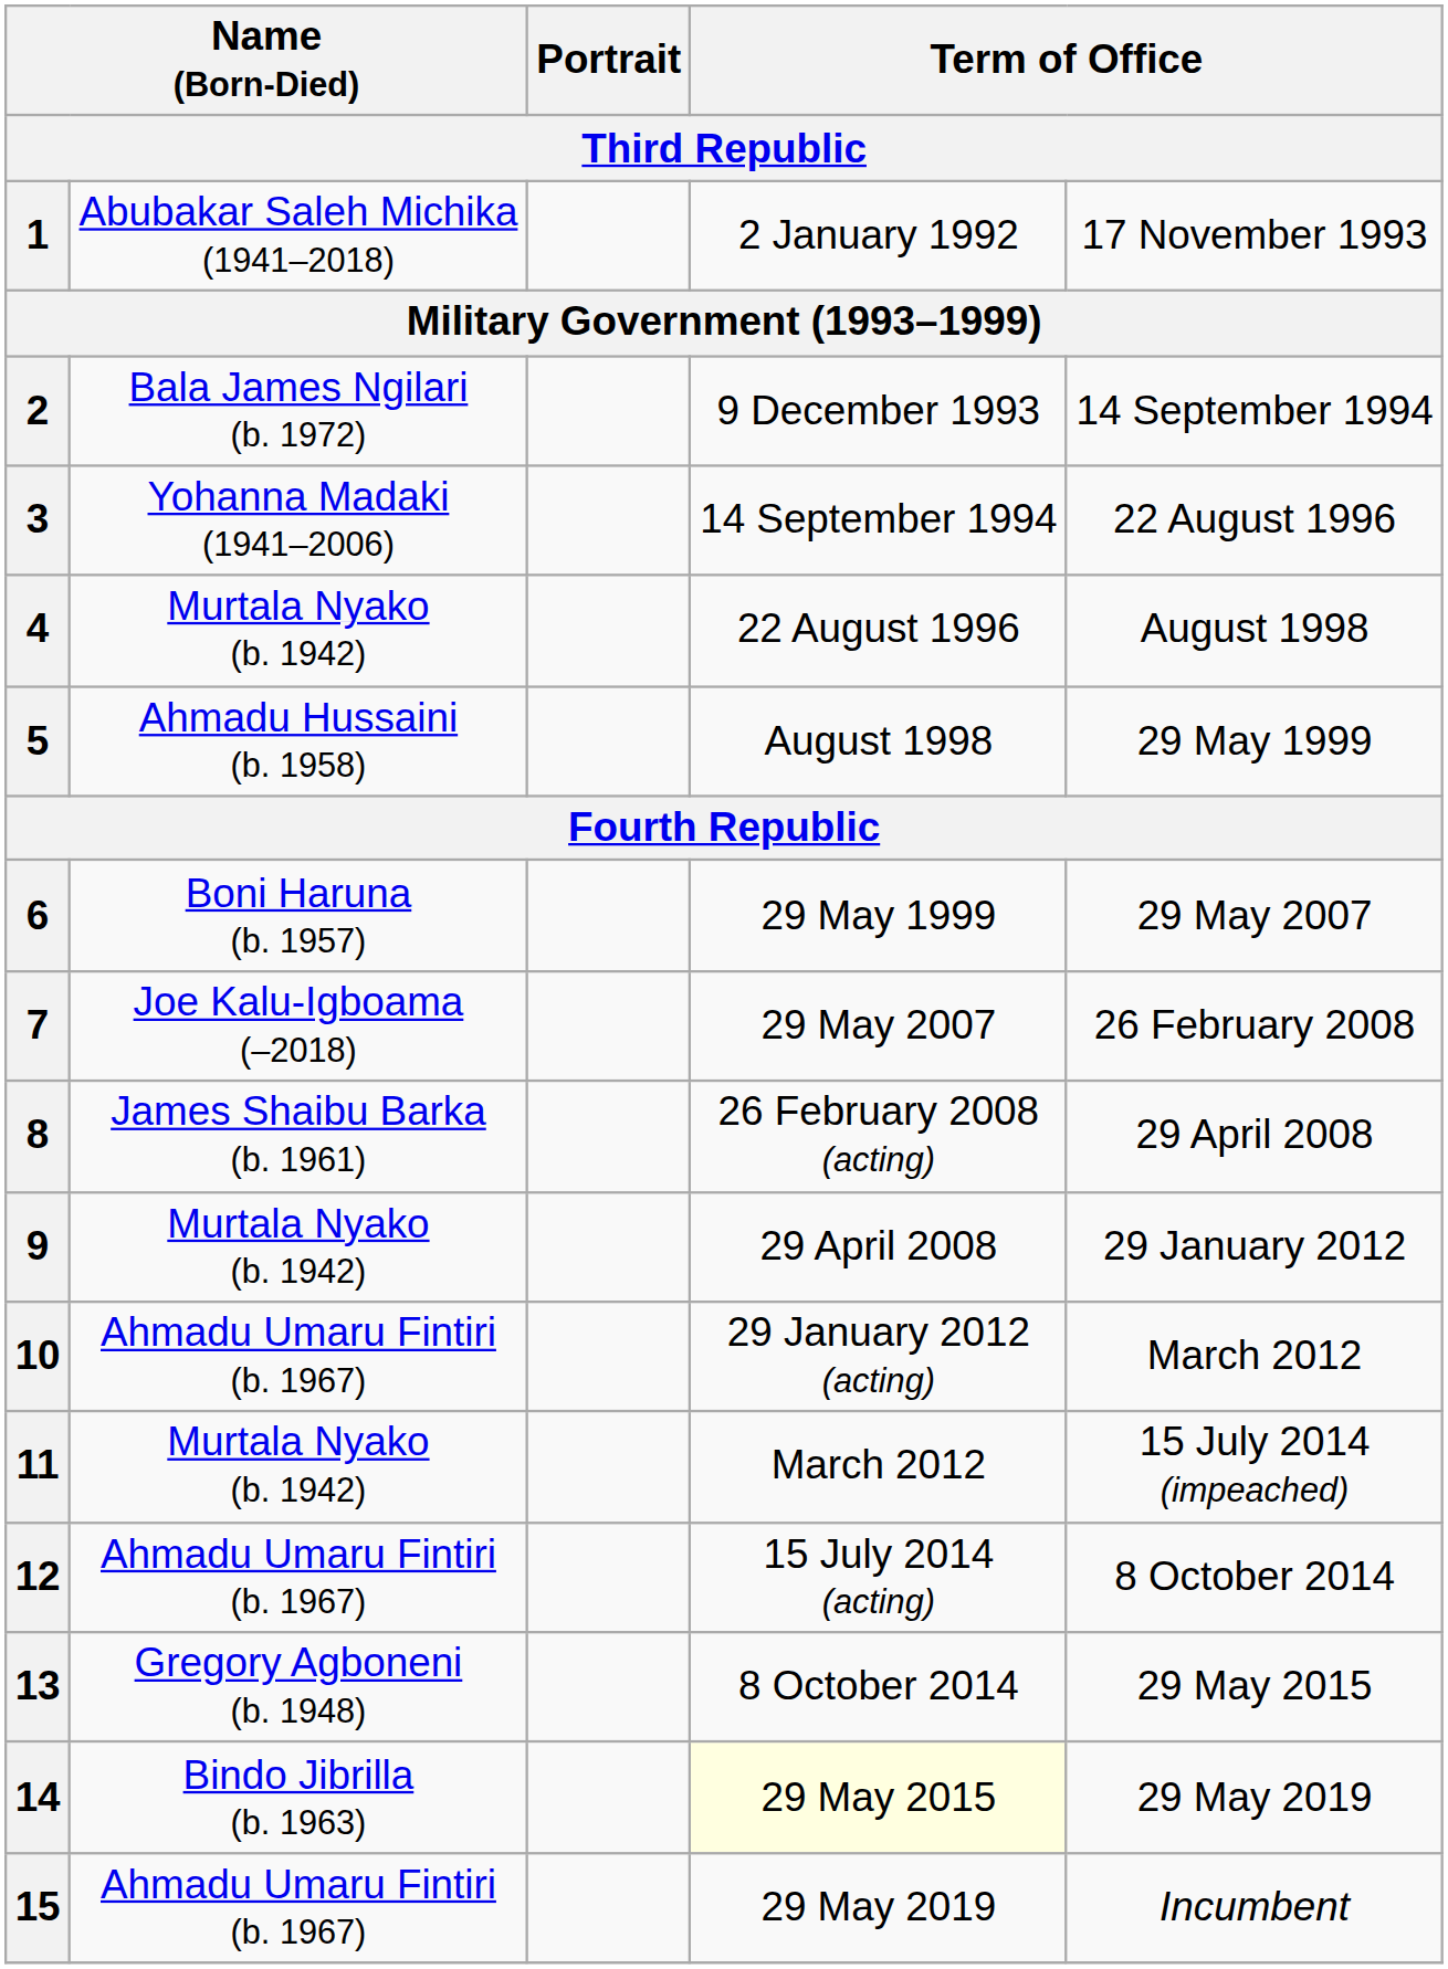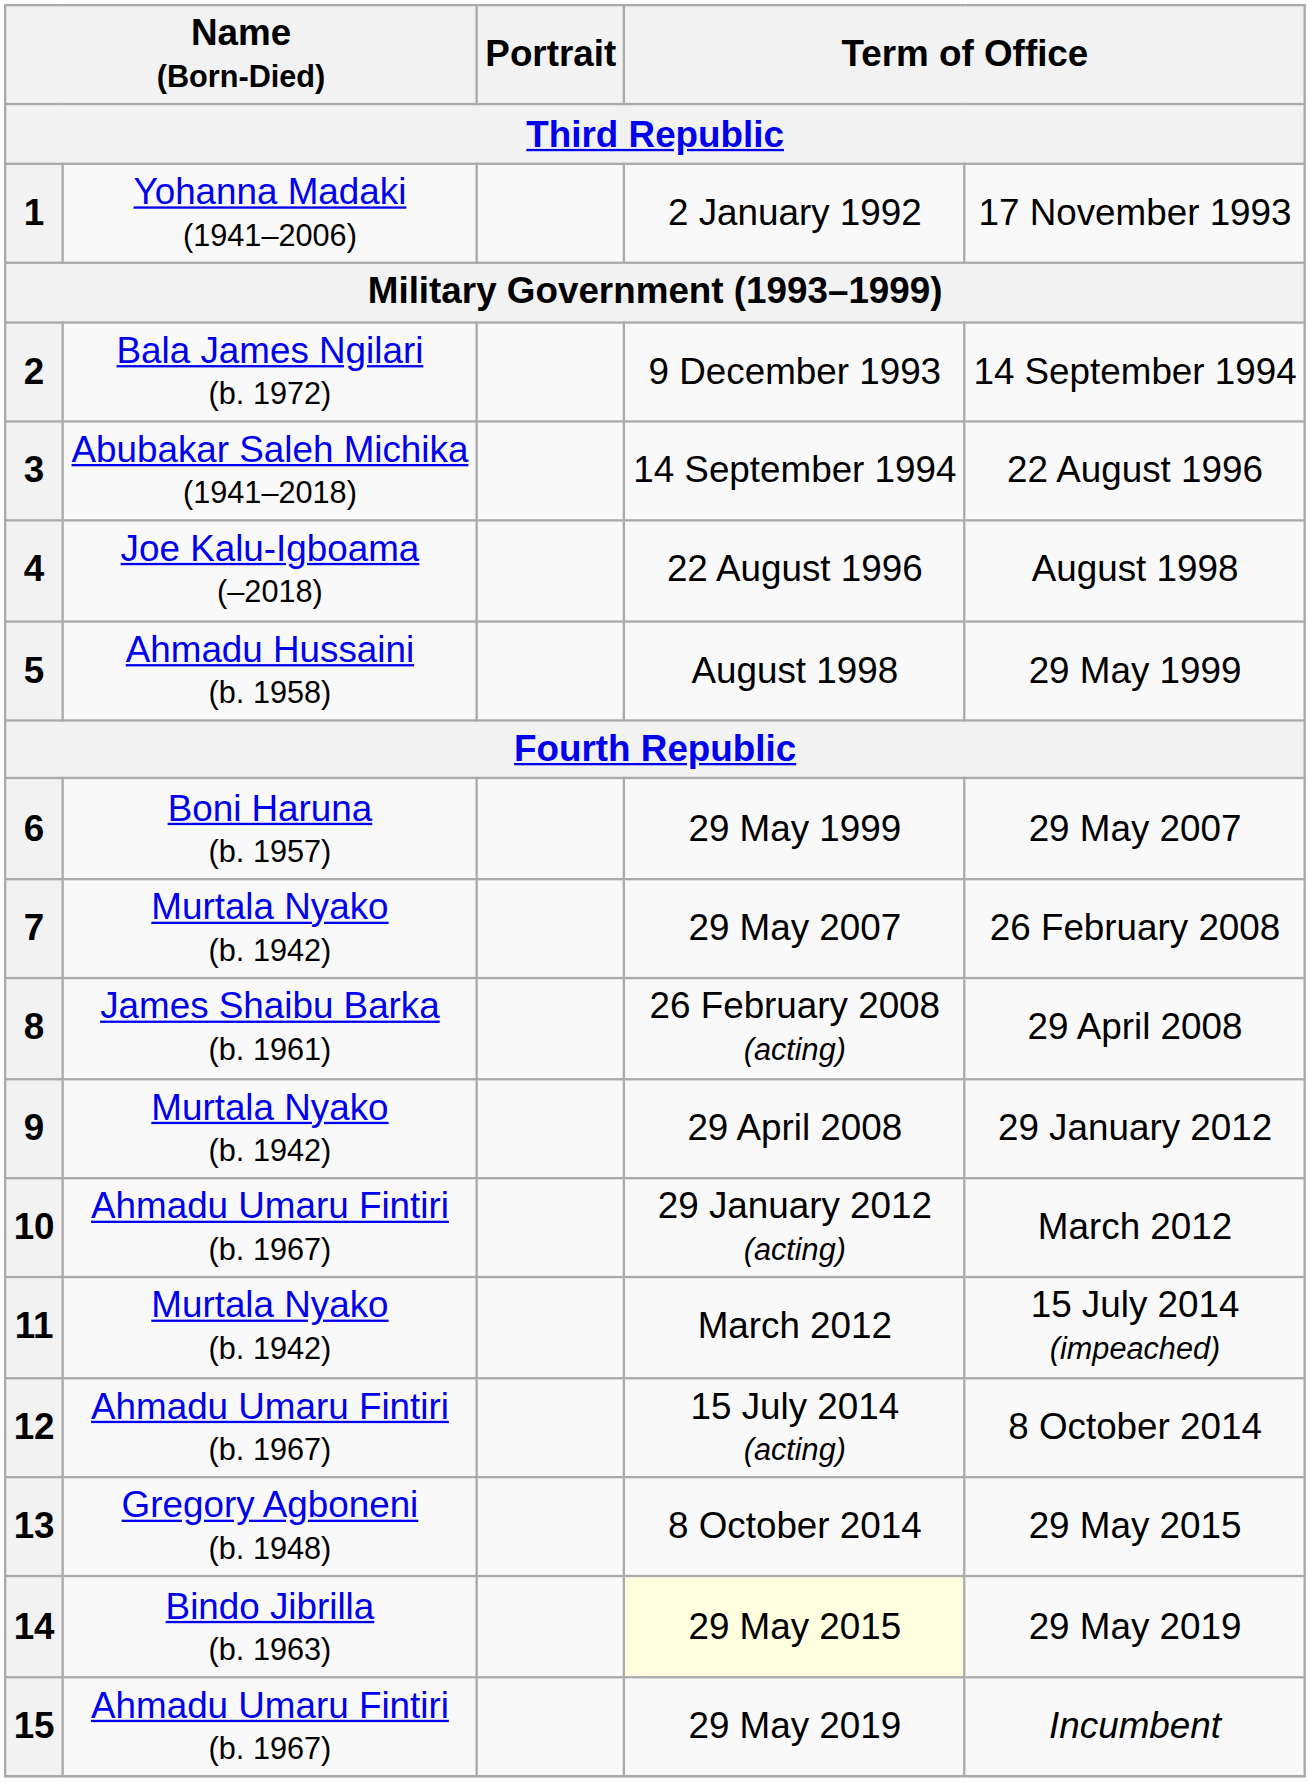1 | column 2: Abubakar Saleh Michika (1941–2018) -> Yohanna Madaki (1941–2006)
3 | column 2: Yohanna Madaki (1941–2006) -> Abubakar Saleh Michika (1941–2018)
4 | column 2: Murtala Nyako (b. 1942) -> Joe Kalu-Igboama (–2018)
7 | column 2: Joe Kalu-Igboama (–2018) -> Murtala Nyako (b. 1942)
